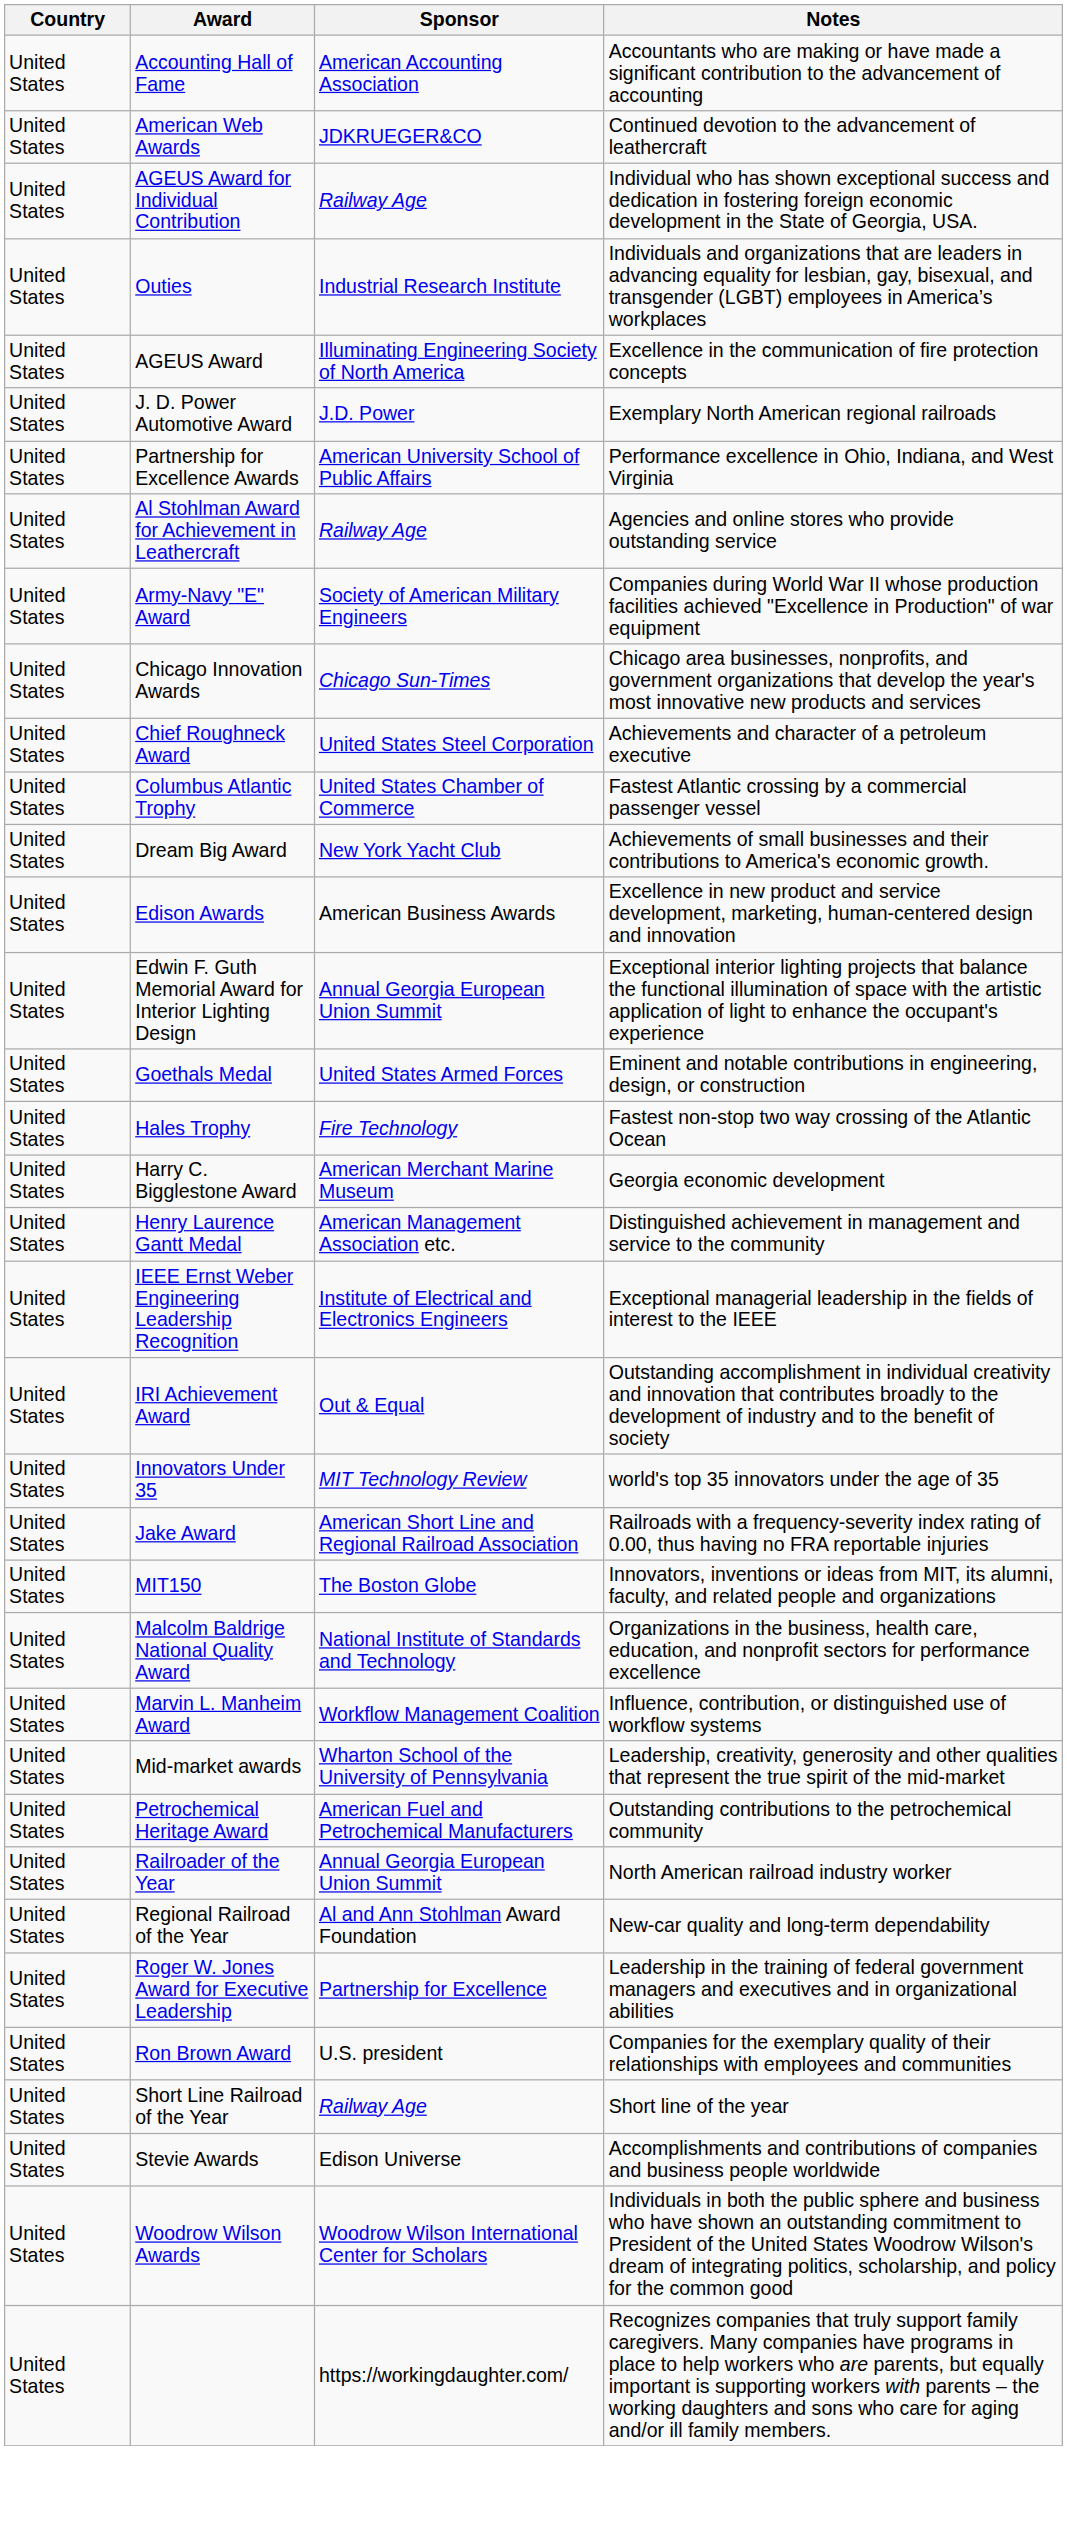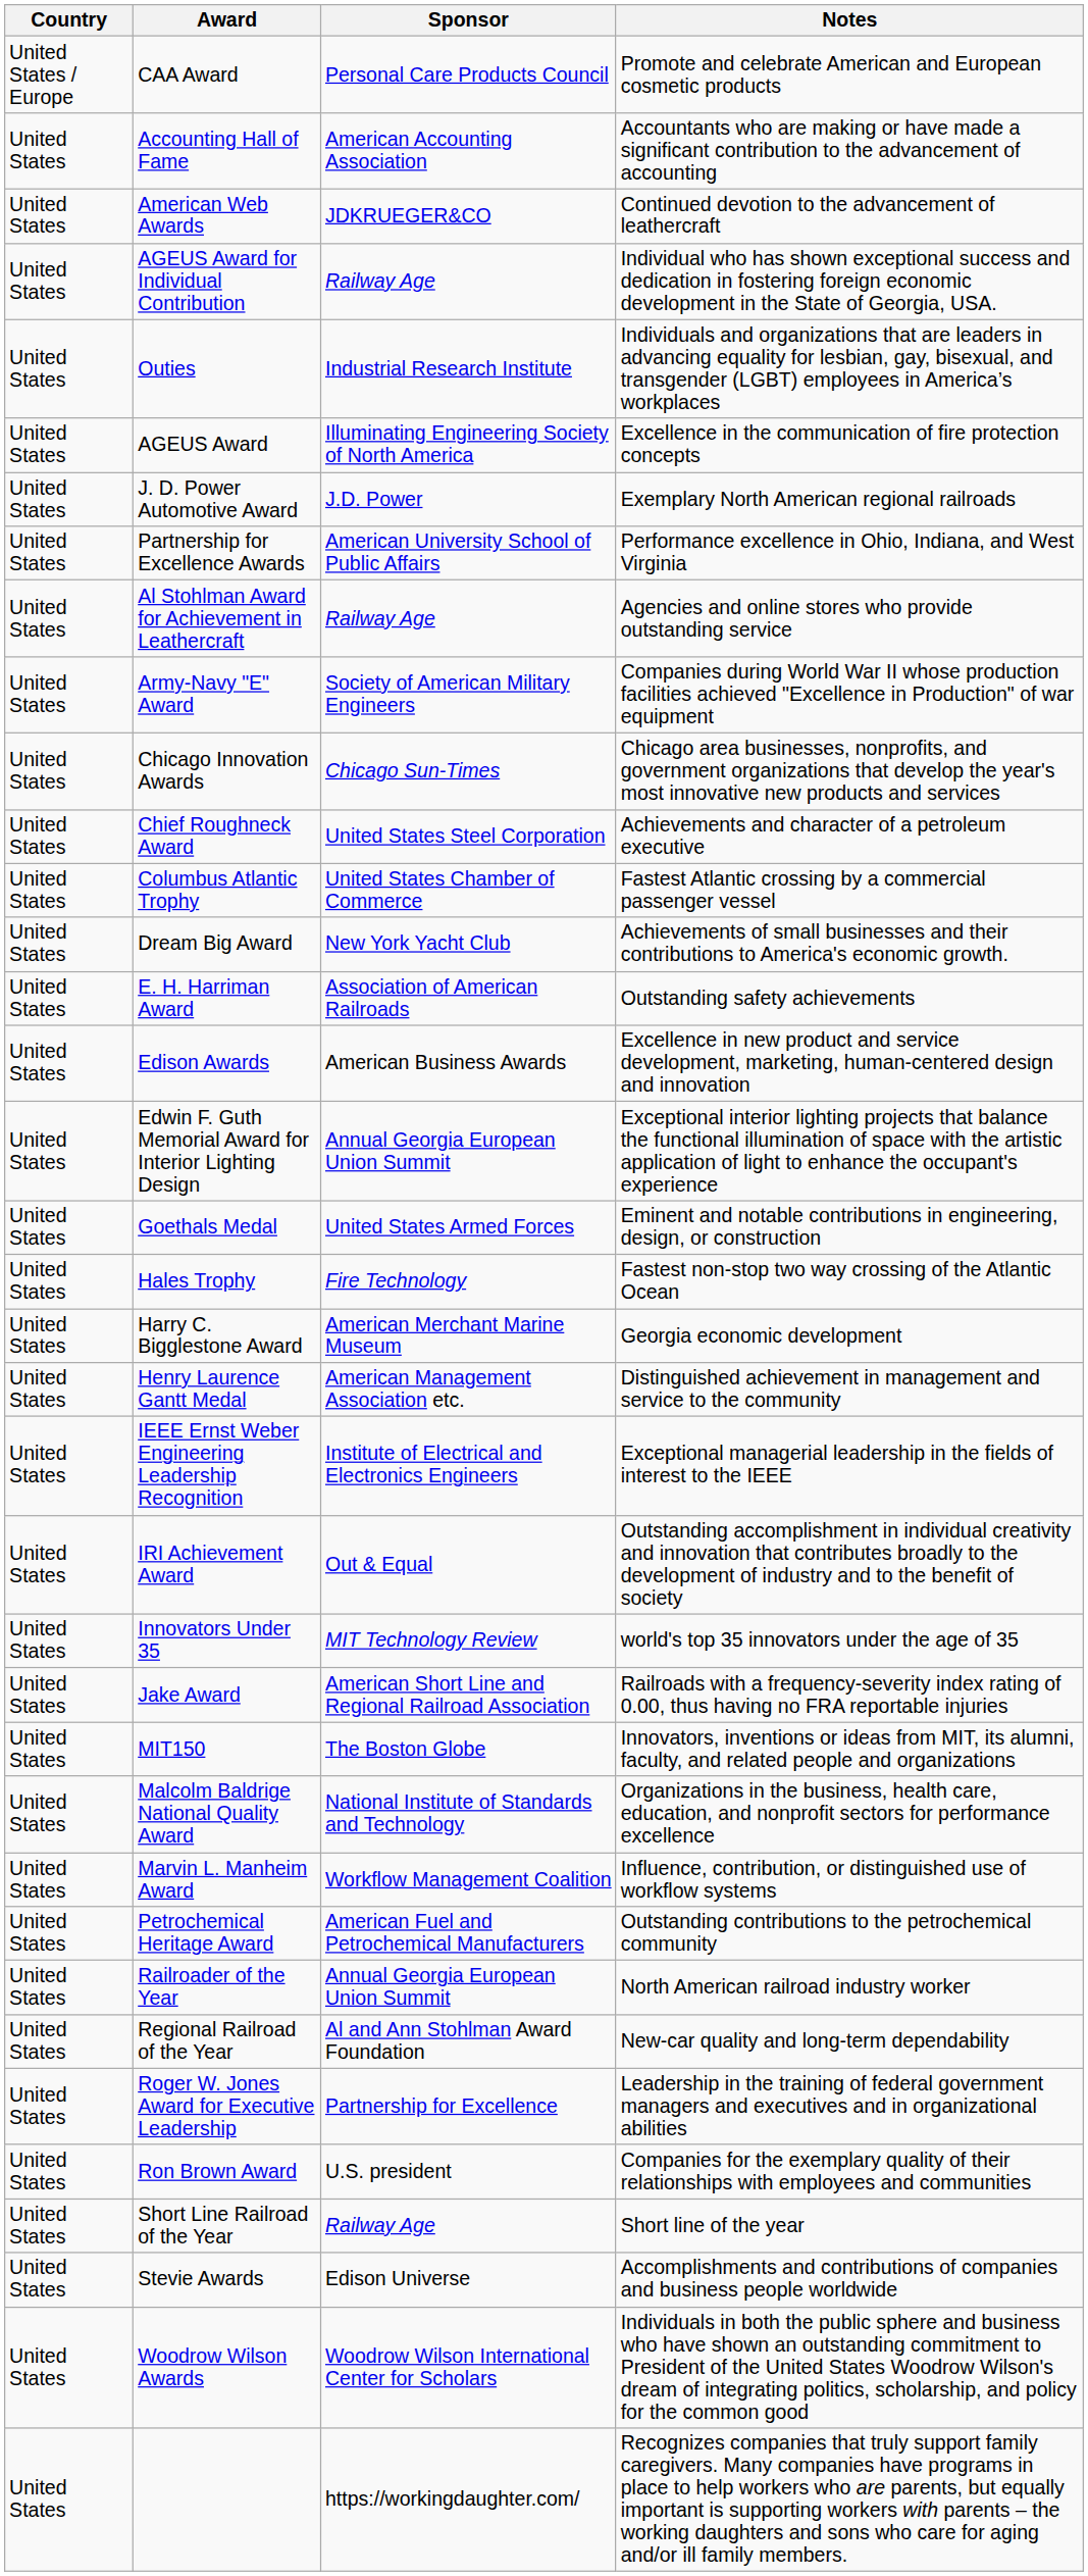+ row: United States / Europe | CAA Award | Personal Care Products Council | Promote and celebrate American and European cosmetic products
+ row: United States | E. H. Harriman Award | Association of American Railroads | Outstanding safety achievements
- row: United States | Mid-market awards | Wharton School of the University of Pennsylvania | Leadership, creativity, generosity and other qualities that represent the true spirit of the mid-market
